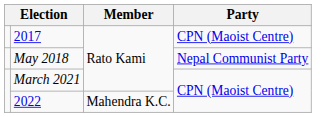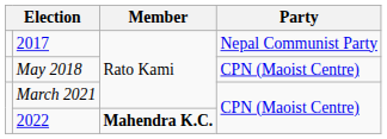2017 | Party: CPN (Maoist Centre) -> Nepal Communist Party
May 2018 | Party: Nepal Communist Party -> CPN (Maoist Centre)
2022 | Member: normal -> bold
